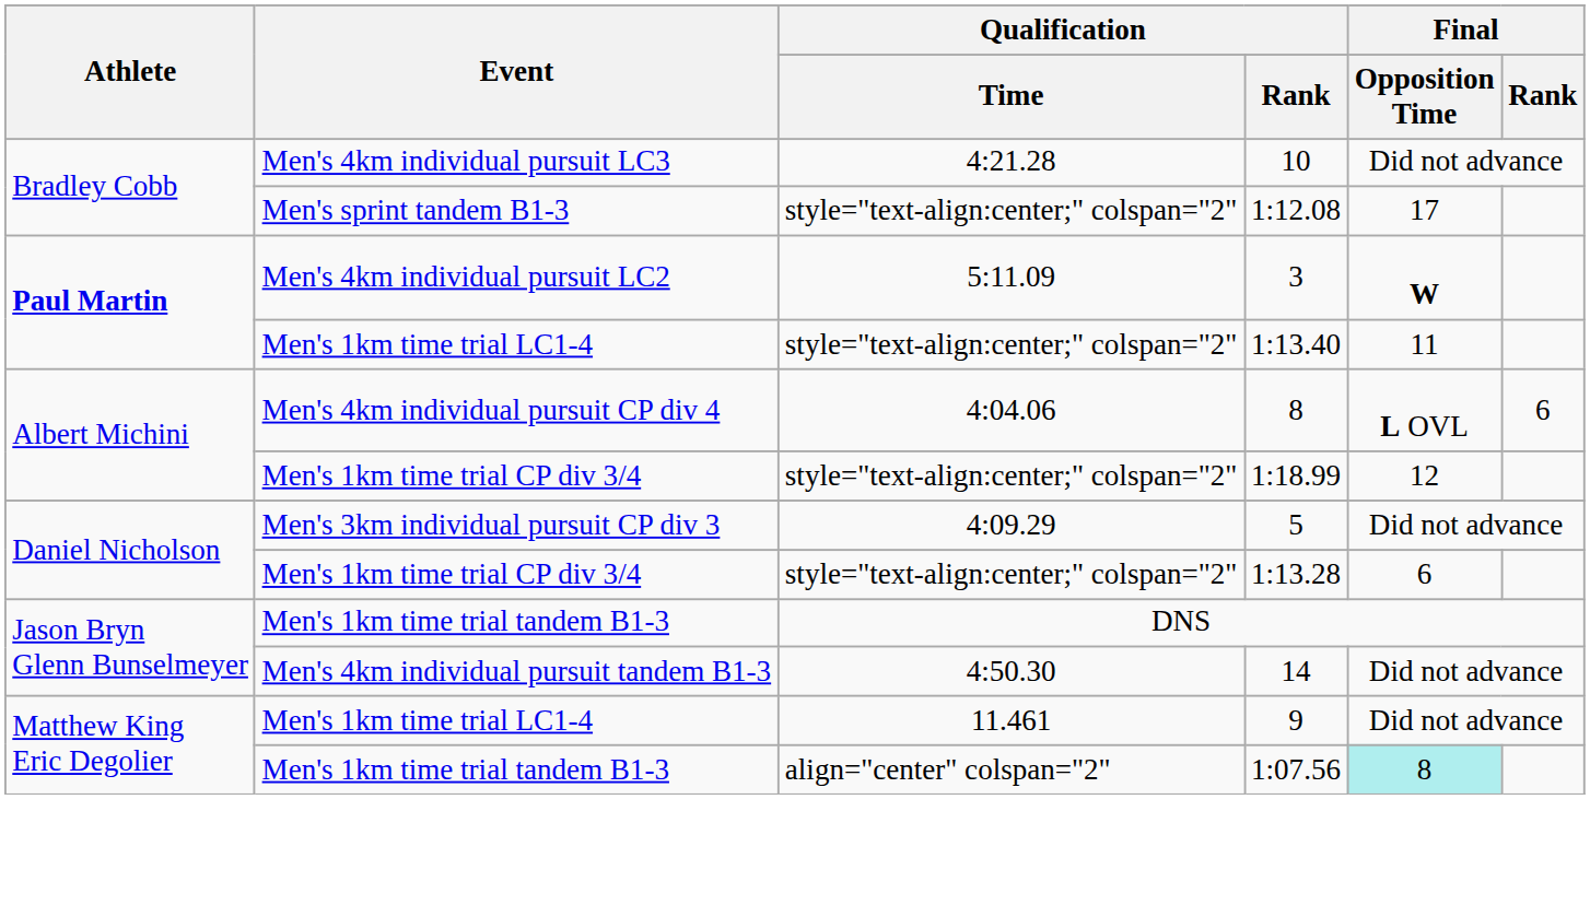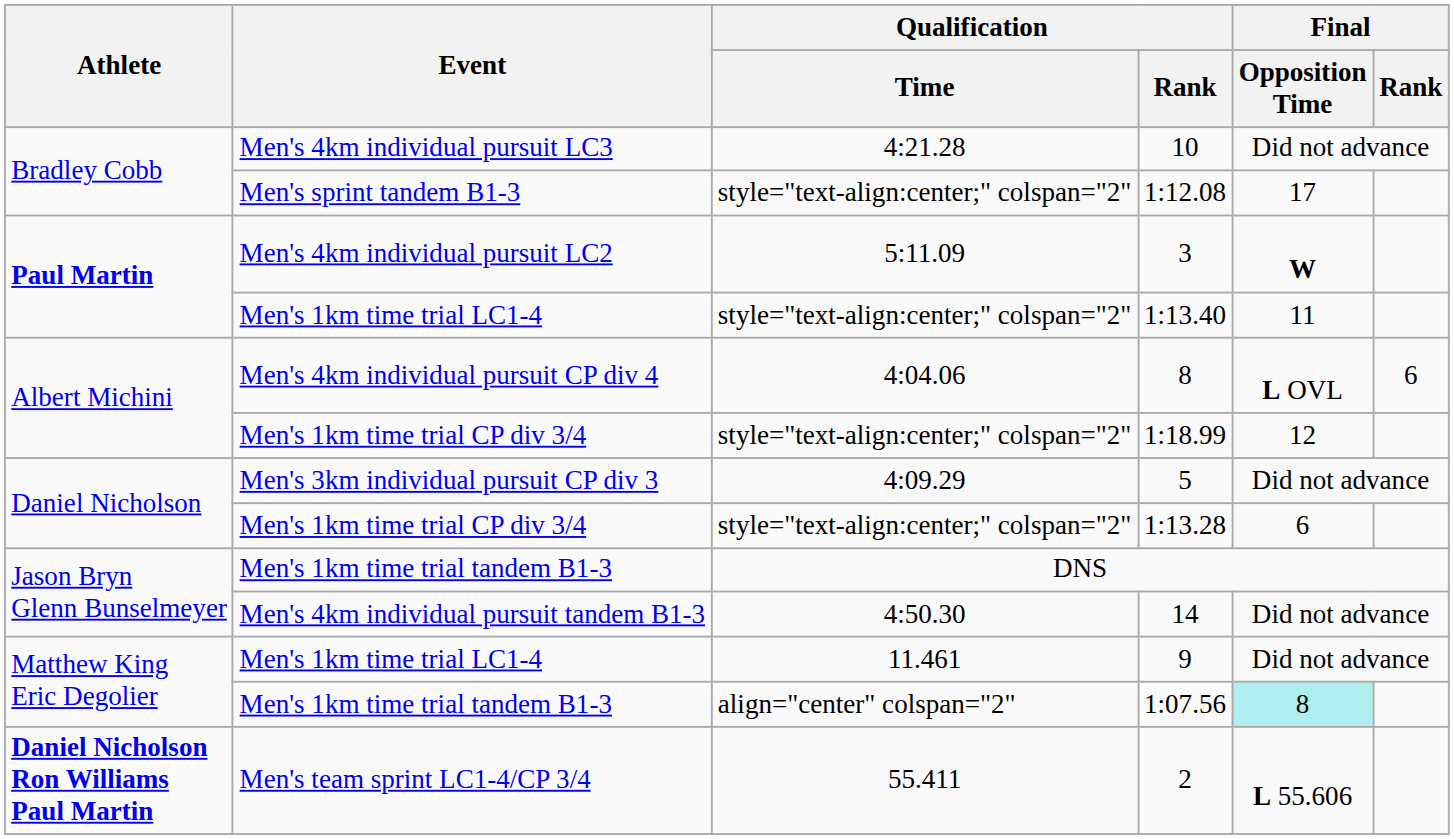+ row: Daniel Nicholson Ron Williams Paul Martin | Men's team sprint LC1-4/CP 3/4 | 55.411 | 2 | L 55.606
